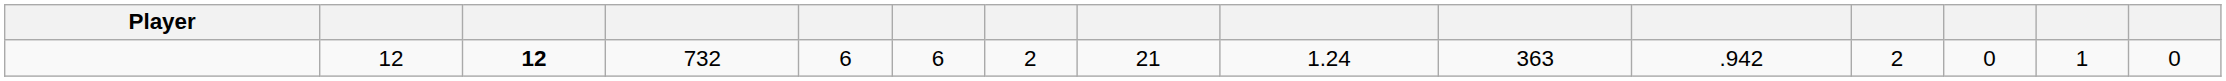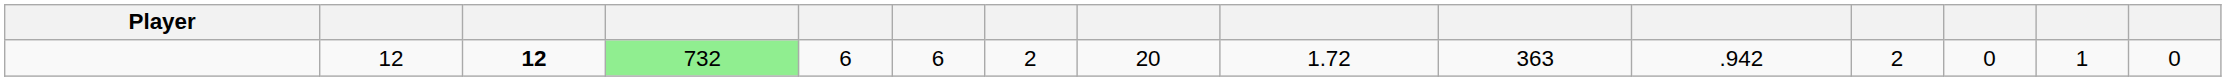row 2 | column 4: no background -> lightgreen background
row 2 | column 8: 21 -> 20
row 2 | column 9: 1.24 -> 1.72
